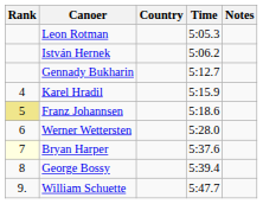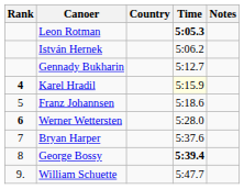Leon Rotman | Time: normal -> bold
Karel Hradil | Rank: normal -> bold
Karel Hradil | Time: no background -> lightyellow background
Franz Johannsen | Rank: khaki background -> no background
Werner Wettersten | Rank: normal -> bold
Bryan Harper | Rank: lightyellow background -> no background
George Bossy | Time: normal -> bold
